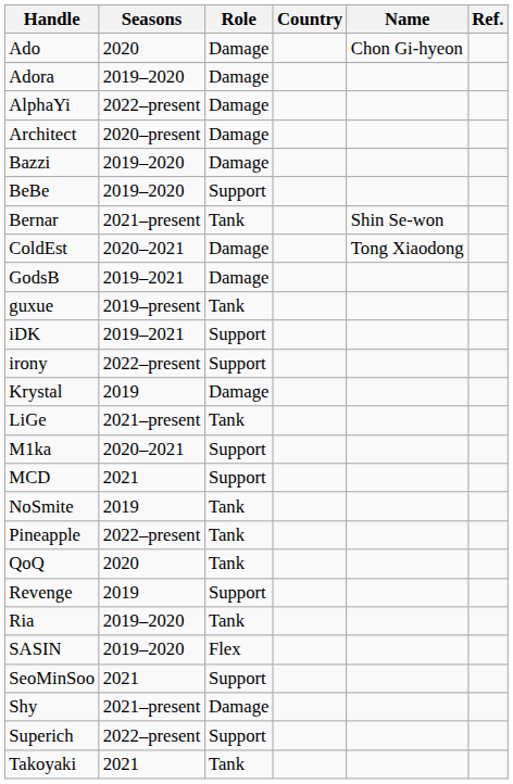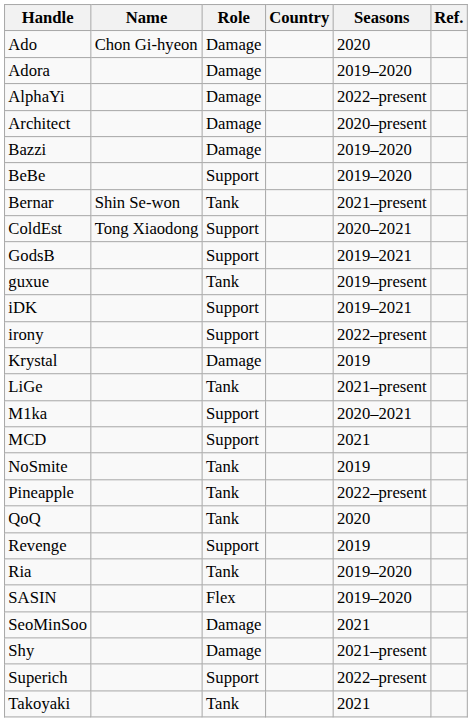columns swapped: Name <-> Seasons
ColdEst | Role: Damage -> Support
GodsB | Role: Damage -> Support
SeoMinSoo | Role: Support -> Damage
